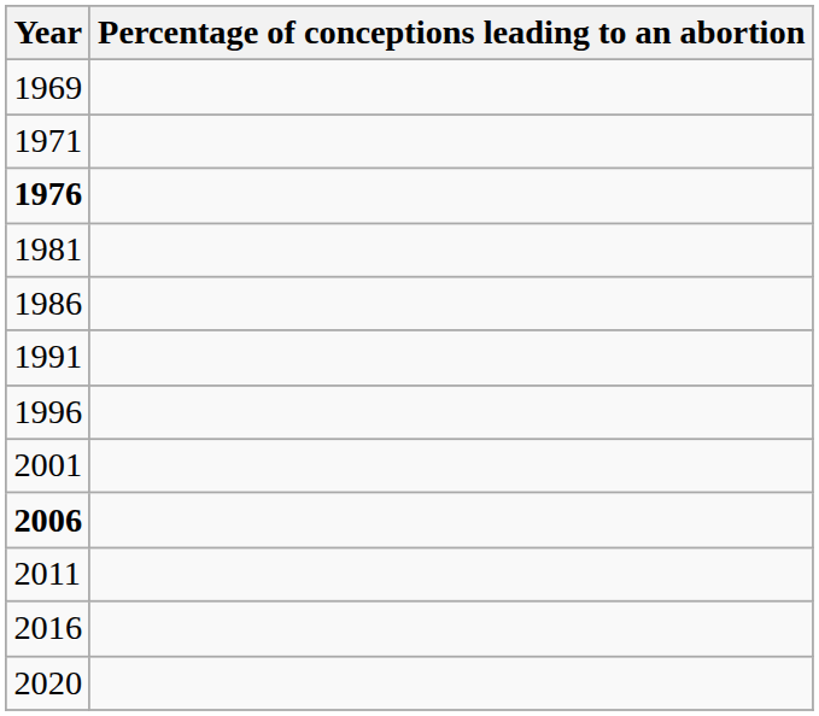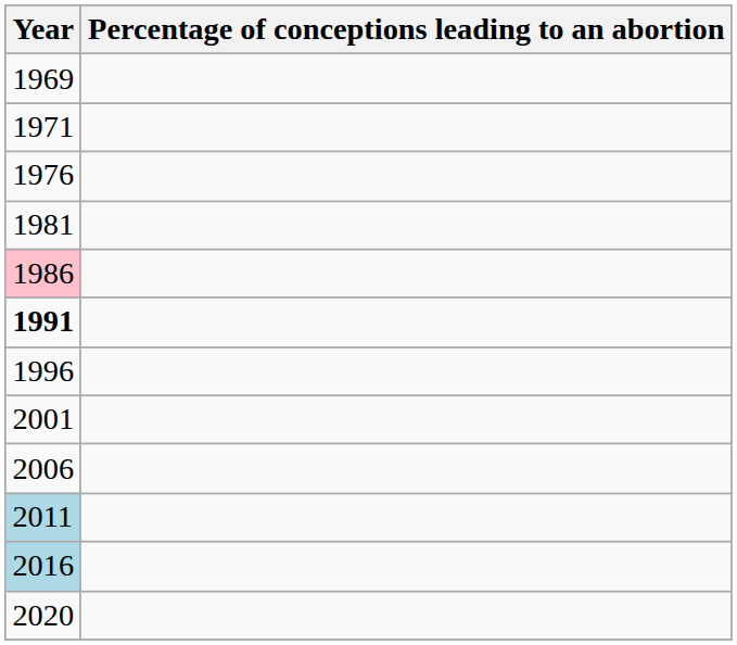1976 | Year: bold -> normal
1986 | Year: no background -> pink background
1991 | Year: normal -> bold
2006 | Year: bold -> normal
2011 | Year: no background -> lightblue background
2016 | Year: no background -> lightblue background
